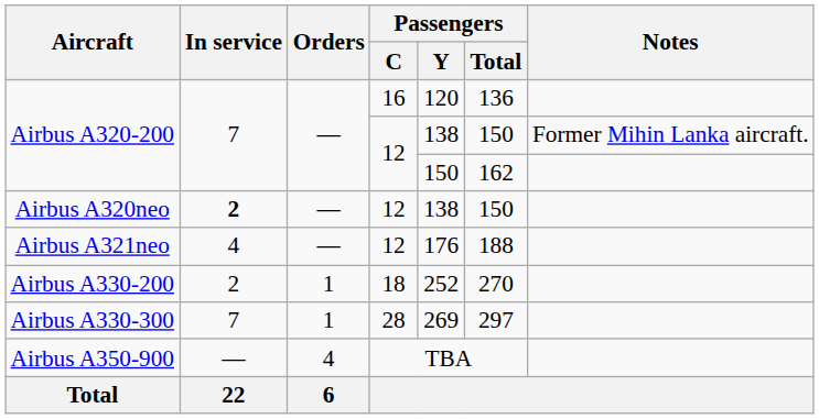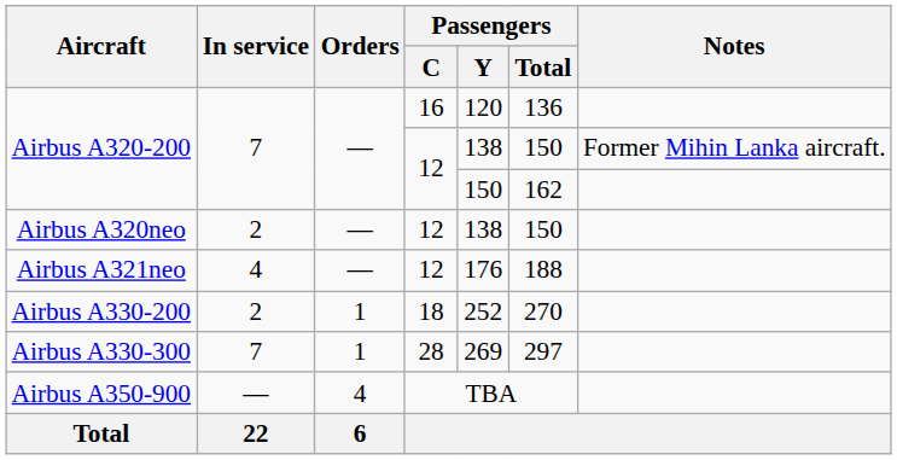Airbus A320neo | In service: bold -> normal
